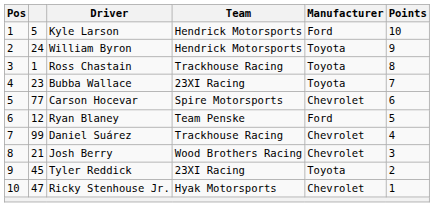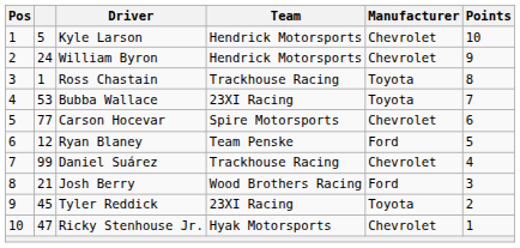Kyle Larson | Manufacturer: Ford -> Chevrolet
William Byron | Manufacturer: Toyota -> Chevrolet
Bubba Wallace | column 2: 23 -> 53
Josh Berry | Manufacturer: Chevrolet -> Ford
